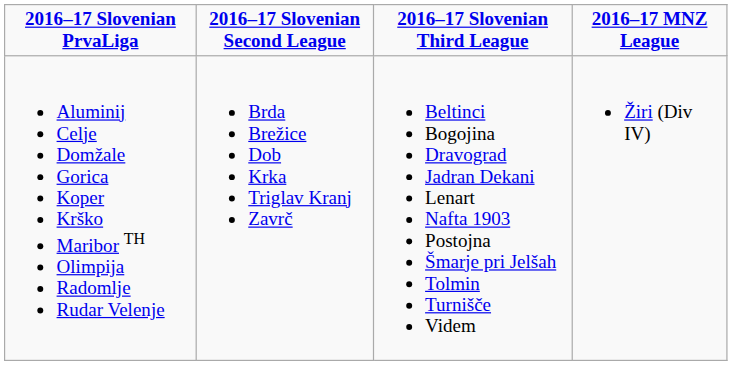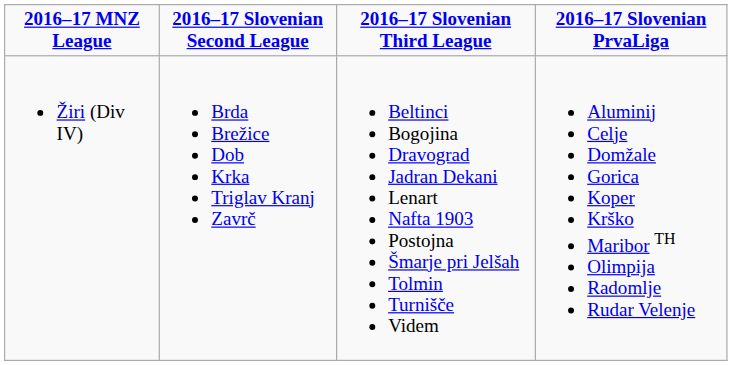columns swapped: 2016–17 Slovenian PrvaLiga <-> 2016–17 MNZ League
